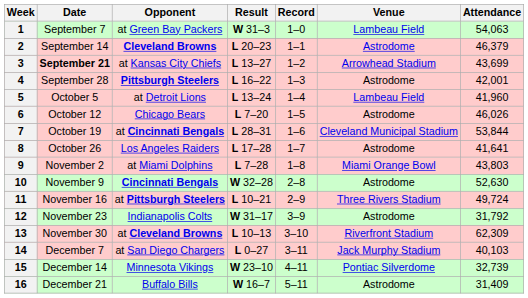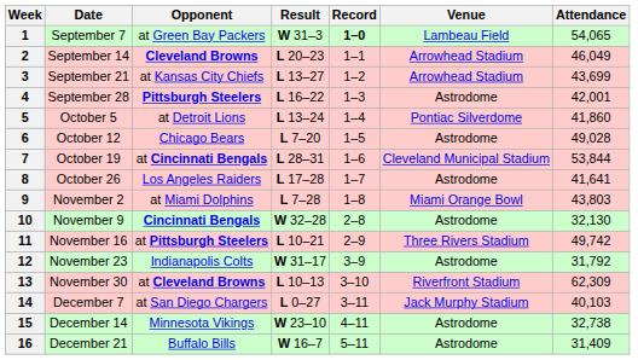1 | Record: normal -> bold
1 | Attendance: 54,063 -> 54,065
2 | Venue: Astrodome -> Arrowhead Stadium
2 | Attendance: 46,379 -> 46,049
3 | Date: bold -> normal
5 | Venue: Lambeau Field -> Pontiac Silverdome
5 | Attendance: 41,960 -> 41,860
6 | Attendance: 46,026 -> 49,028
10 | Attendance: 52,630 -> 32,130
11 | Attendance: 49,724 -> 49,742
15 | Venue: Pontiac Silverdome -> Astrodome
15 | Attendance: 32,739 -> 32,738
